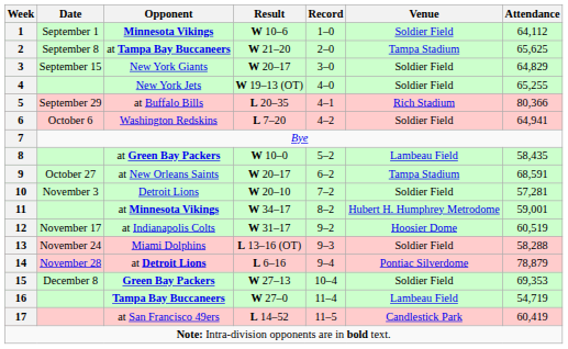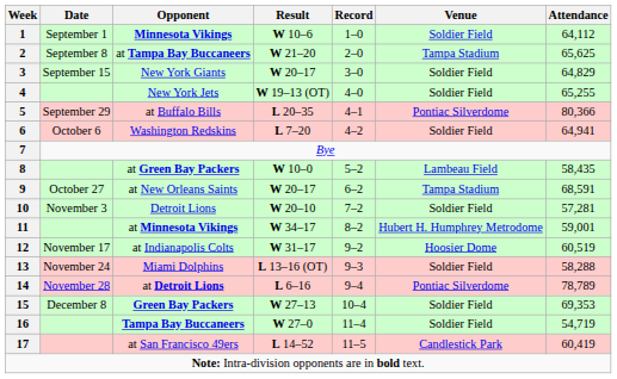5 | Venue: Rich Stadium -> Pontiac Silverdome
14 | Attendance: 78,879 -> 78,789
16 | Venue: Lambeau Field -> Soldier Field
